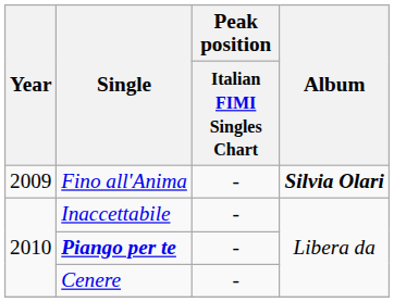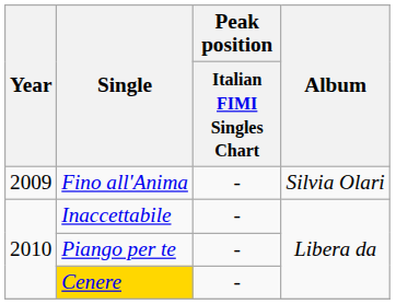Fino all'Anima | Album: bold -> normal
Piango per te | Single: bold -> normal
Cenere | Single: no background -> gold background
